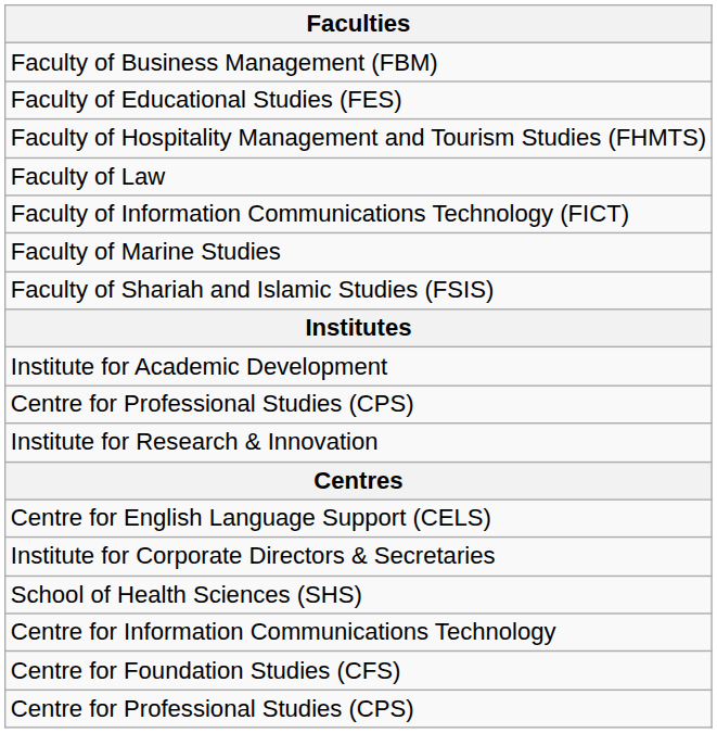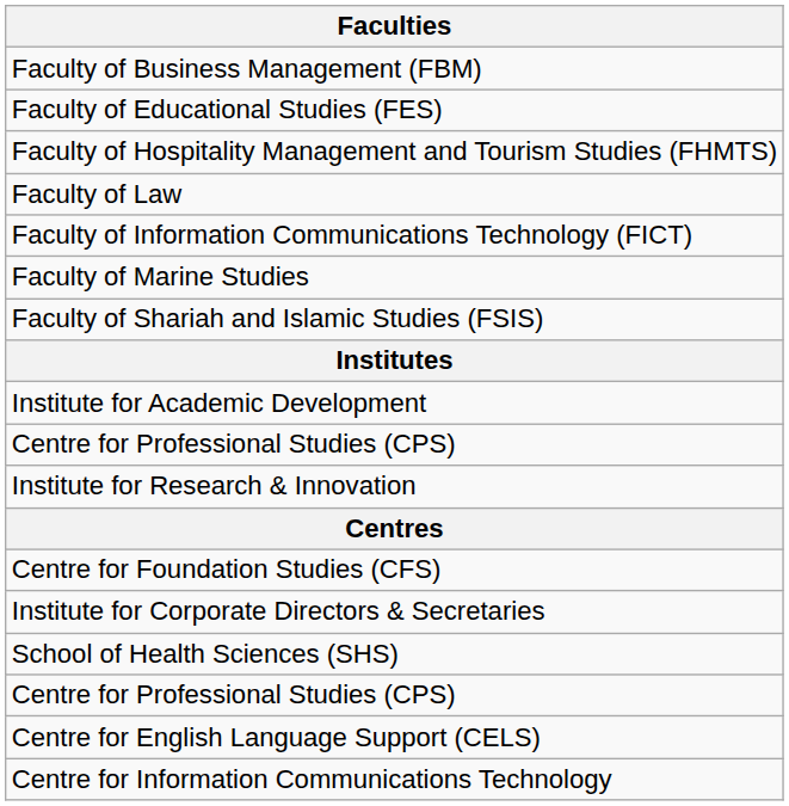row 14 | column 1: Centre for English Language Support (CELS) -> Centre for Foundation Studies (CFS)
row 17 | column 1: Centre for Information Communications Technology -> Centre for Professional Studies (CPS)
row 18 | column 1: Centre for Foundation Studies (CFS) -> Centre for English Language Support (CELS)
row 19 | column 1: Centre for Professional Studies (CPS) -> Centre for Information Communications Technology
